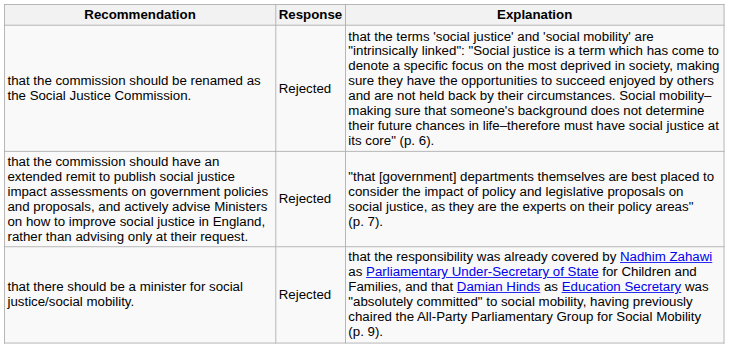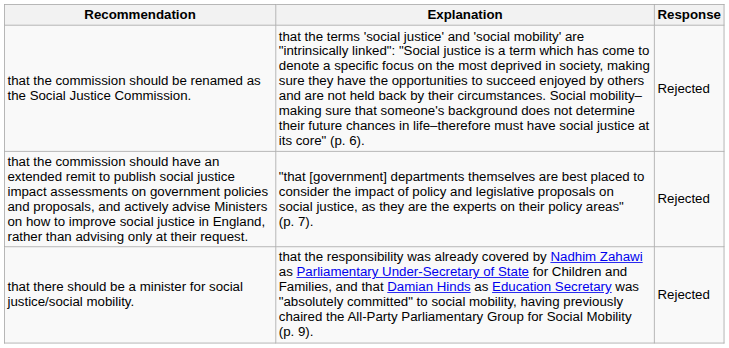columns swapped: Response <-> Explanation
